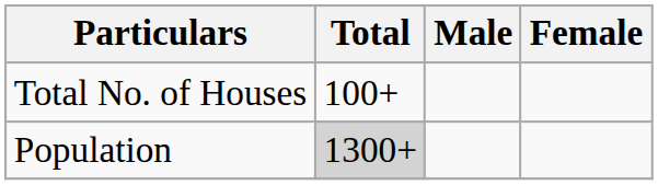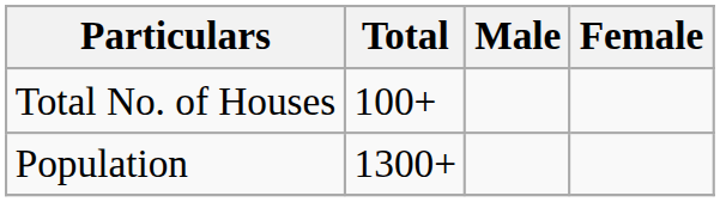Population | Total: lightgrey background -> no background
